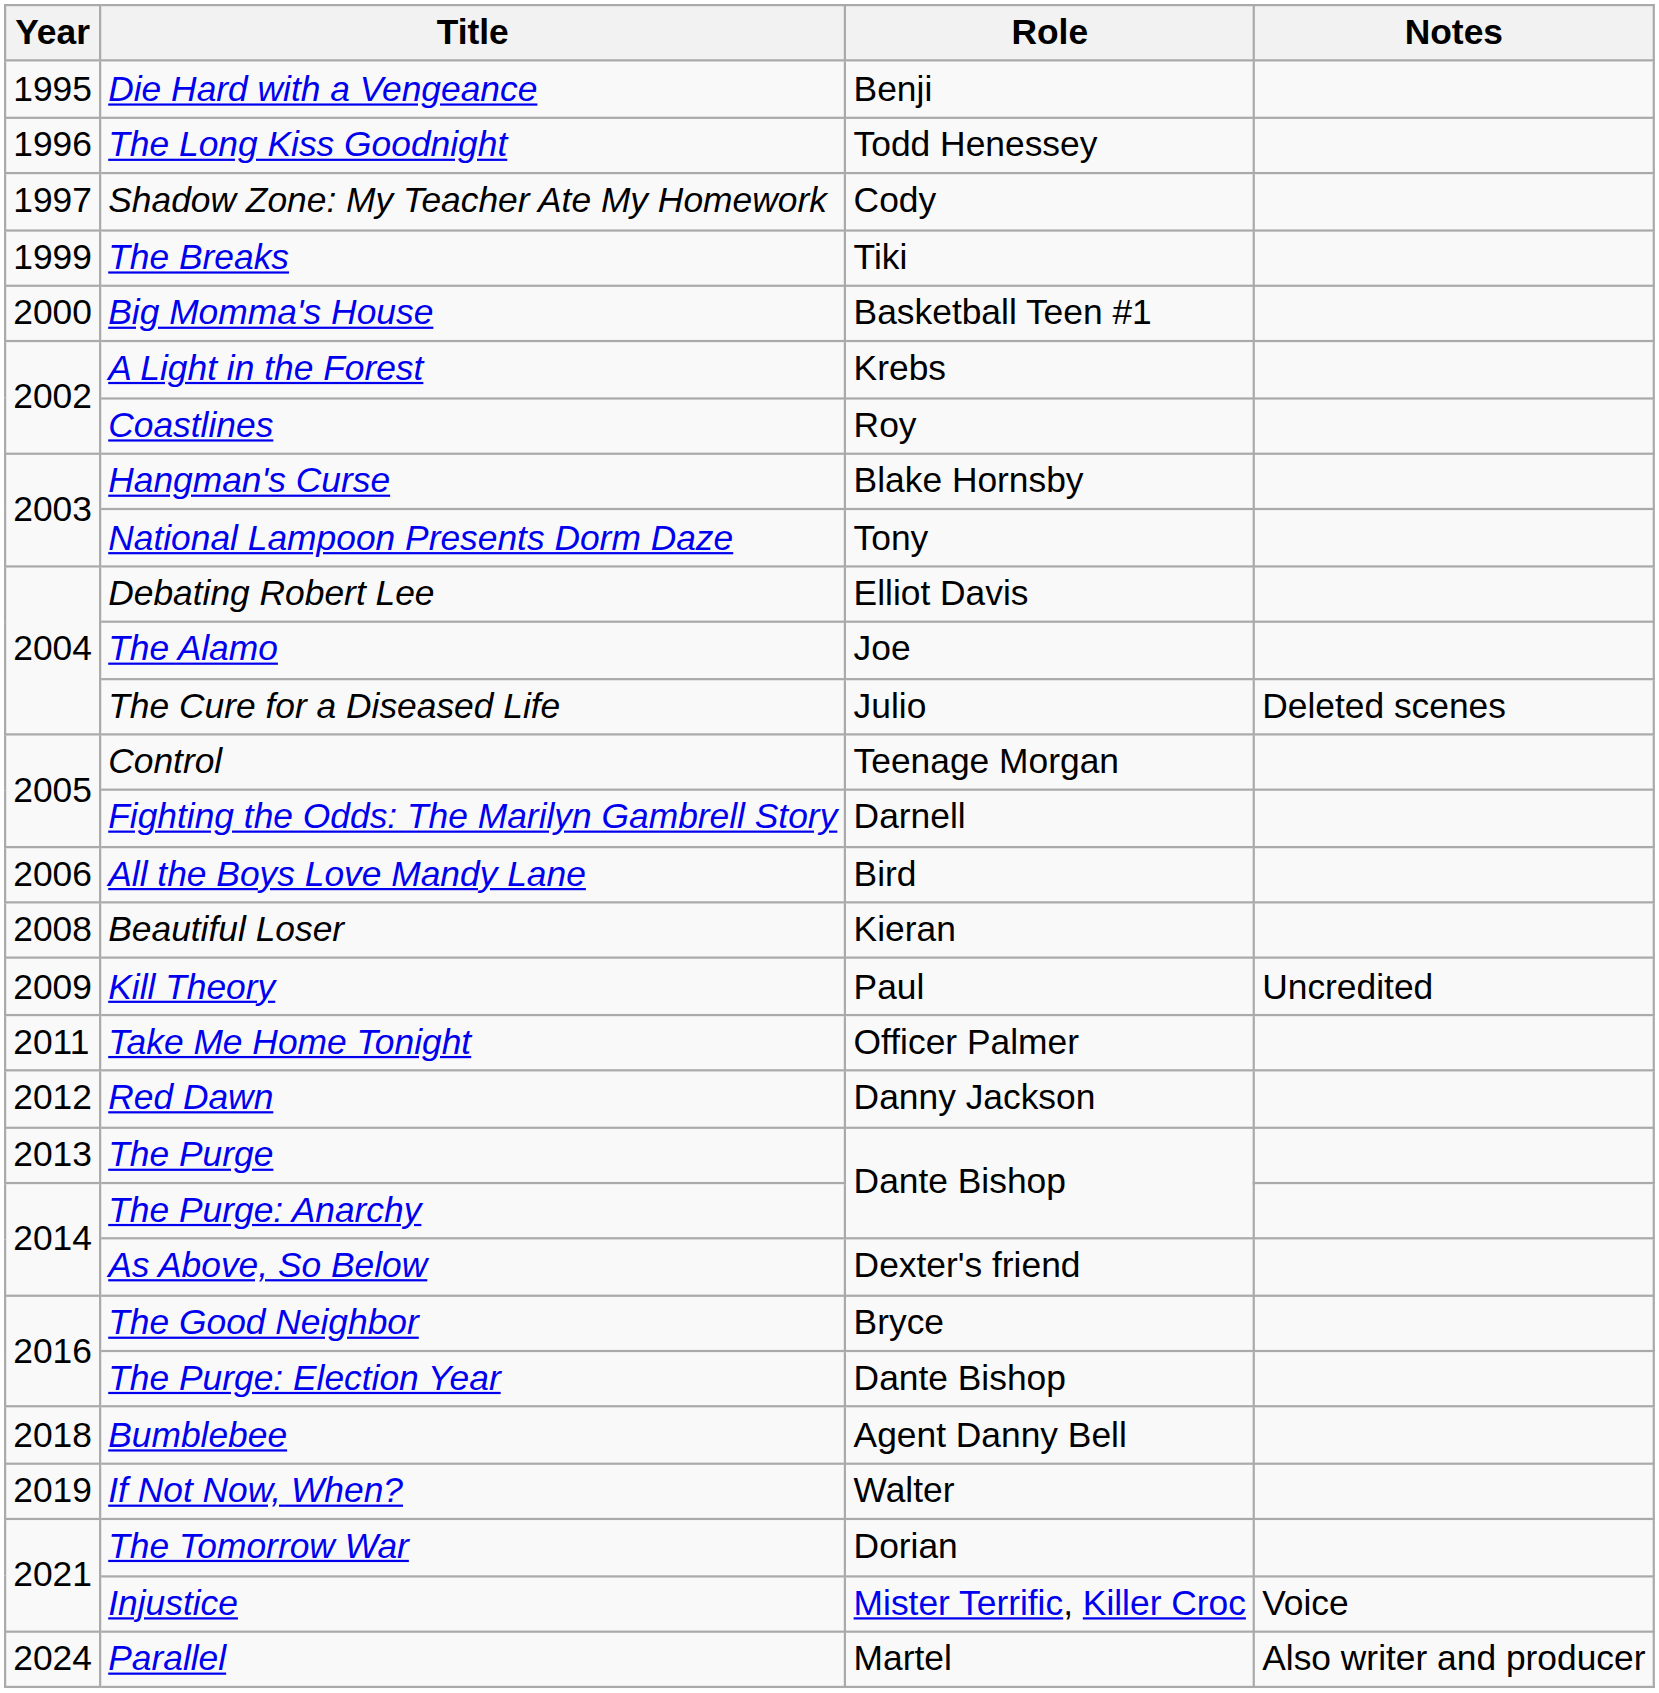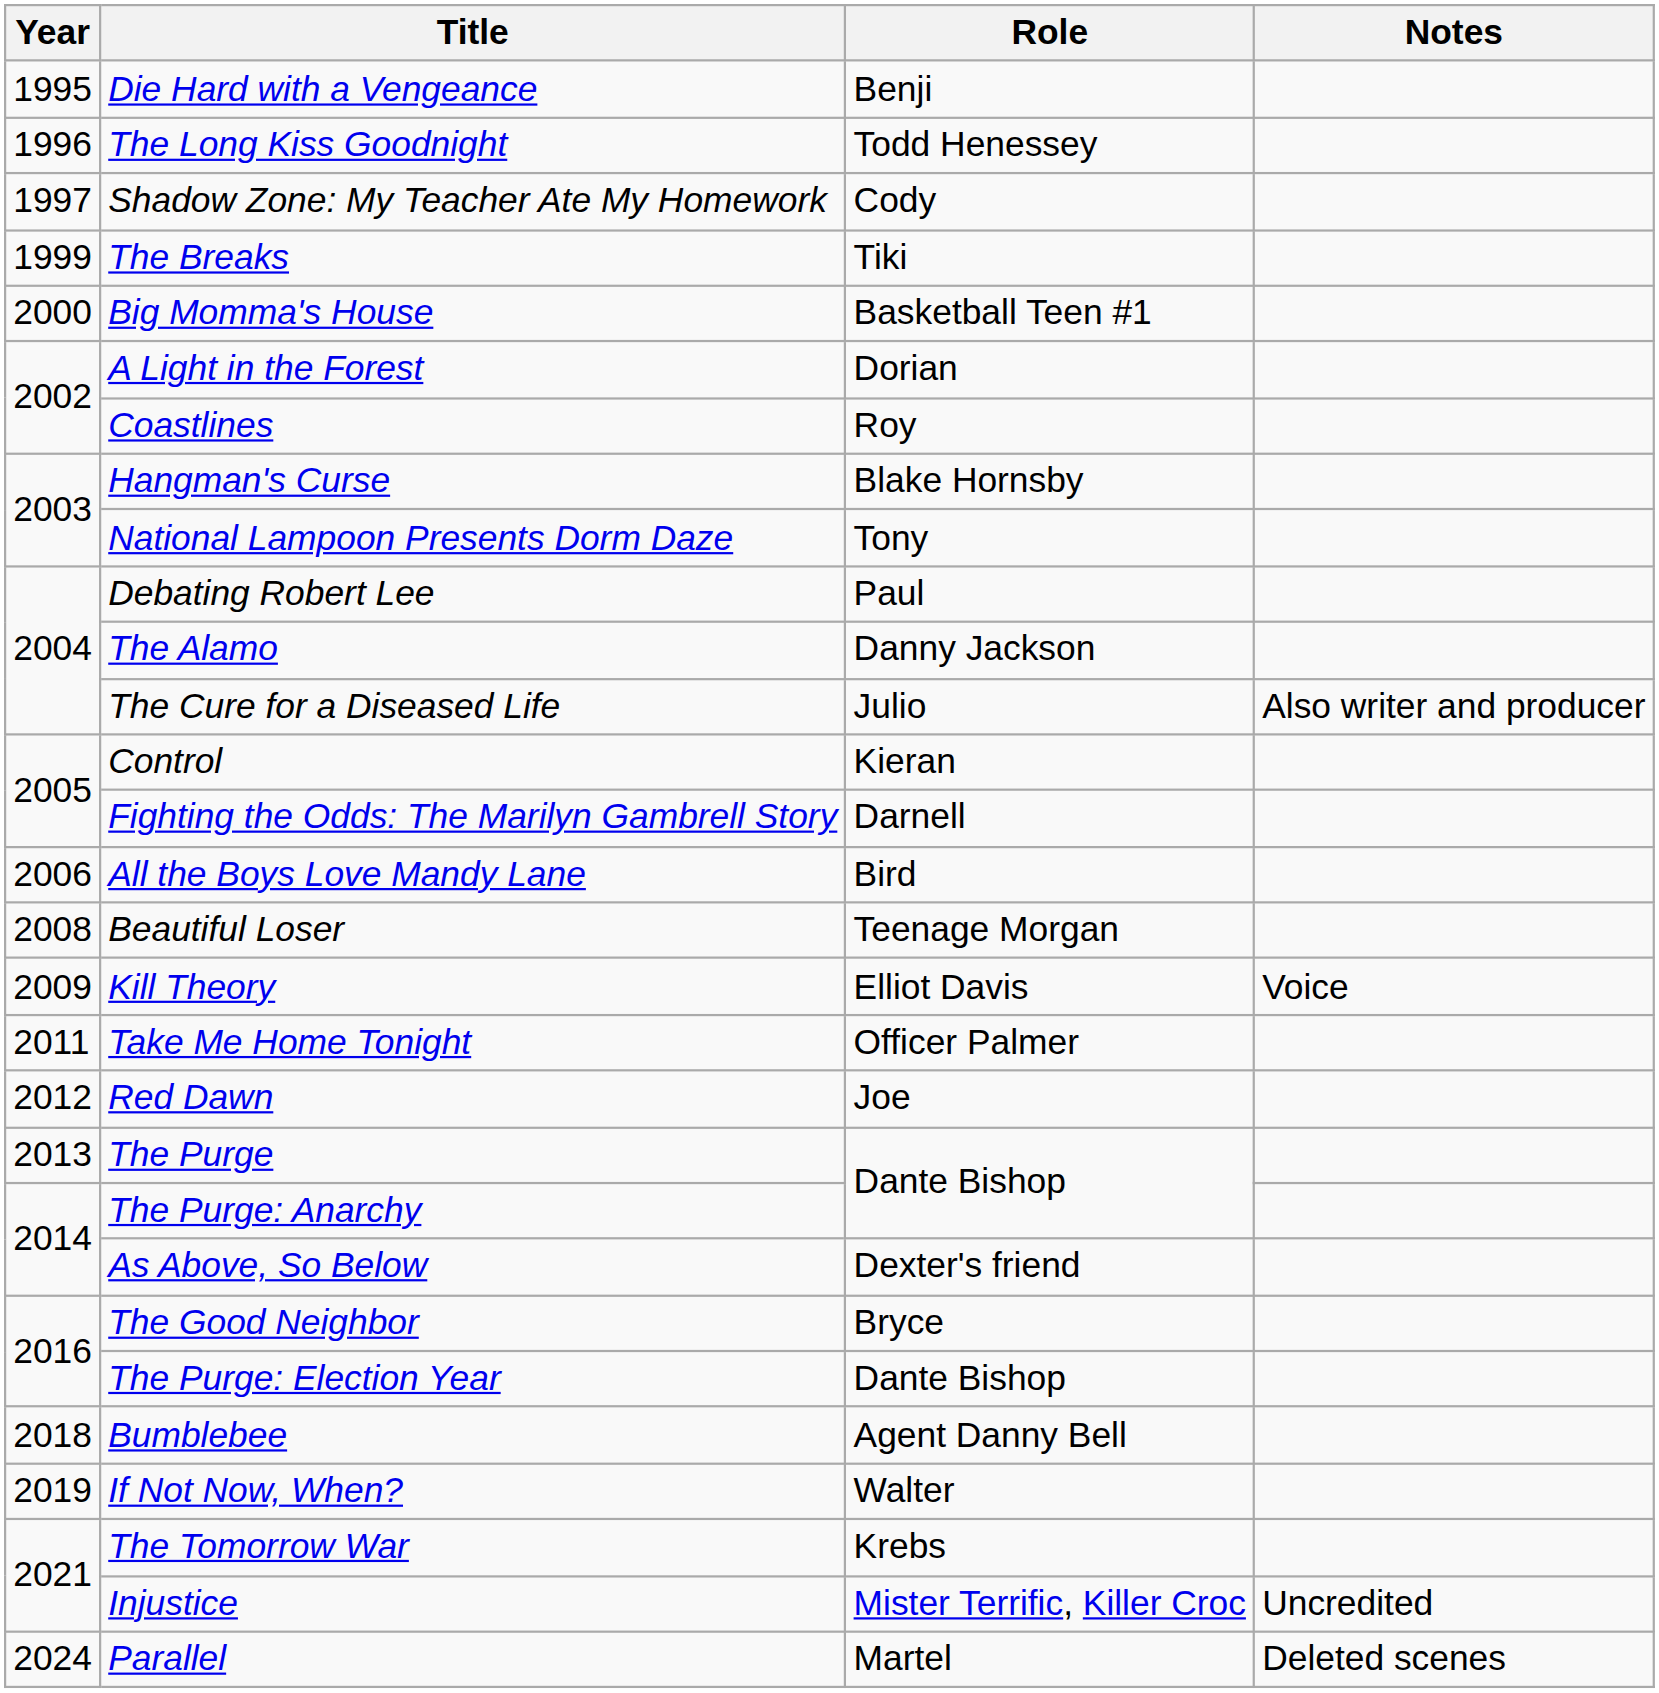A Light in the Forest | Role: Krebs -> Dorian
Debating Robert Lee | Role: Elliot Davis -> Paul
The Alamo | Role: Joe -> Danny Jackson
The Cure for a Diseased Life | Notes: Deleted scenes -> Also writer and producer
Control | Role: Teenage Morgan -> Kieran
Beautiful Loser | Role: Kieran -> Teenage Morgan
Kill Theory | Role: Paul -> Elliot Davis
Kill Theory | Notes: Uncredited -> Voice
Red Dawn | Role: Danny Jackson -> Joe
The Tomorrow War | Role: Dorian -> Krebs
Injustice | Notes: Voice -> Uncredited
Parallel | Notes: Also writer and producer -> Deleted scenes
